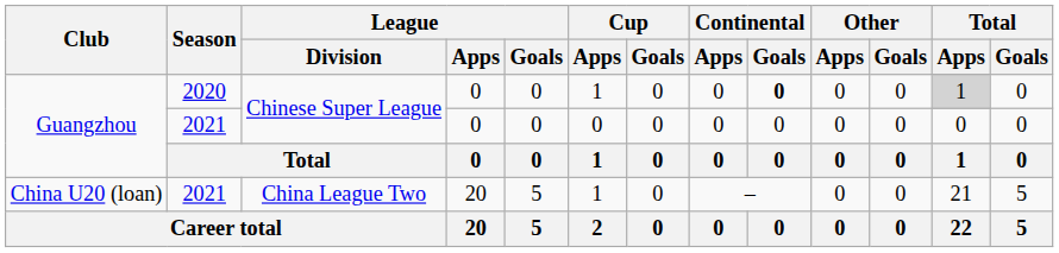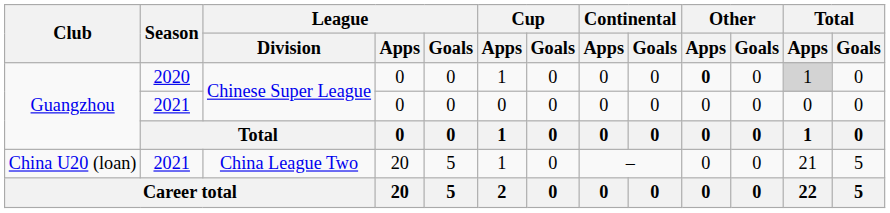Guangzhou / 2020 | Continental / Goals: bold -> normal
Guangzhou / 2020 | Other / Apps: normal -> bold
